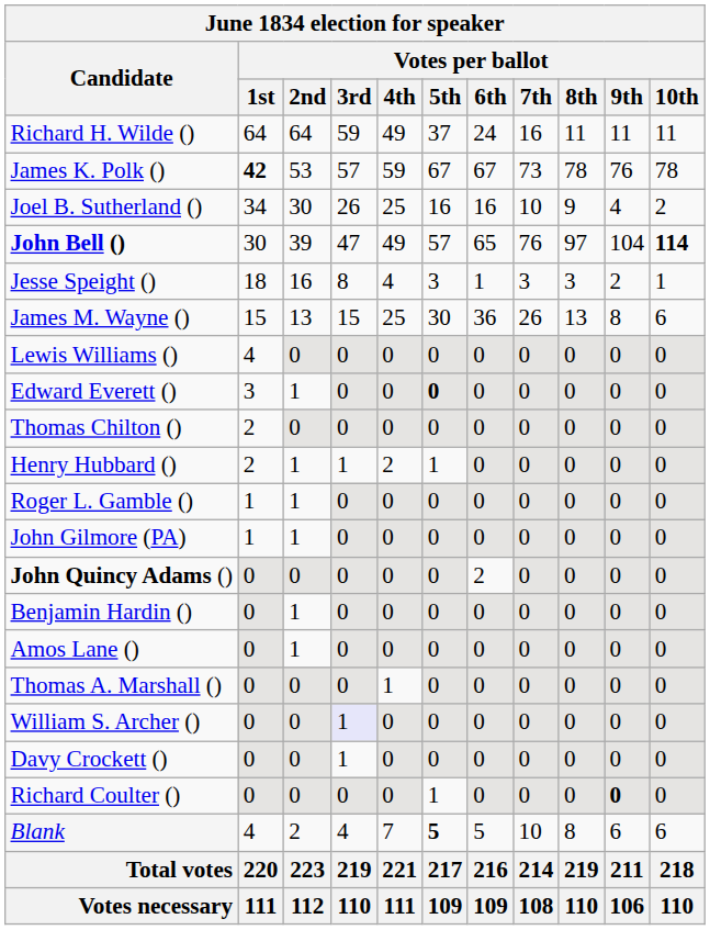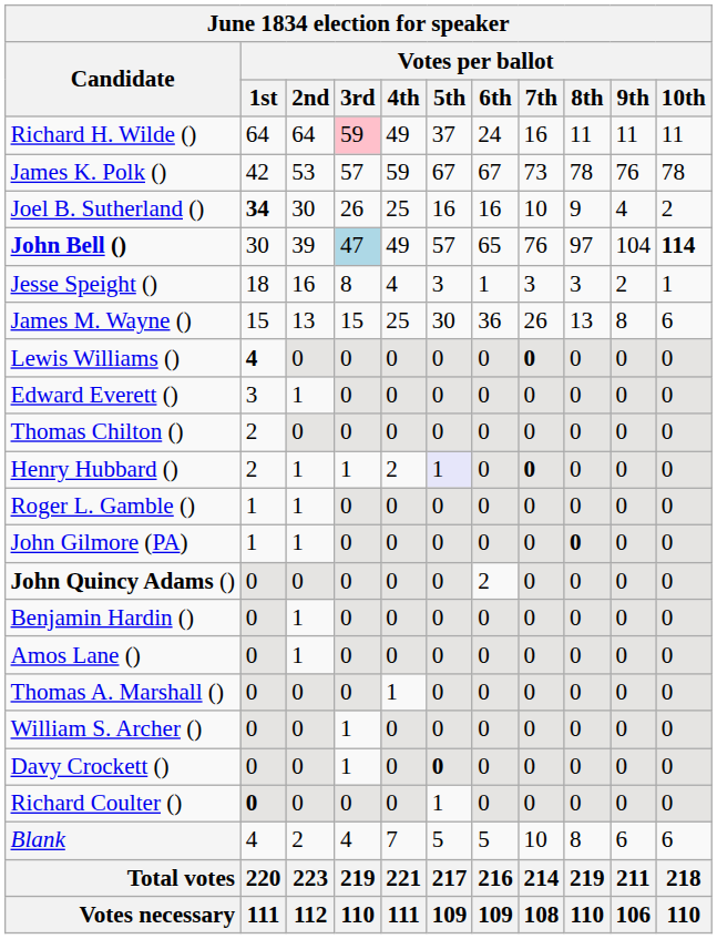Richard H. Wilde () | Votes per ballot / 3rd: no background -> pink background
James K. Polk () | Votes per ballot / 1st: bold -> normal
Joel B. Sutherland () | Votes per ballot / 1st: normal -> bold
John Bell () | Votes per ballot / 3rd: no background -> lightblue background
Lewis Williams () | Votes per ballot / 1st: normal -> bold
Lewis Williams () | Votes per ballot / 7th: normal -> bold
Edward Everett () | Votes per ballot / 5th: bold -> normal
Henry Hubbard () | Votes per ballot / 5th: no background -> lavender background
Henry Hubbard () | Votes per ballot / 7th: normal -> bold
John Gilmore (PA) | Votes per ballot / 8th: normal -> bold
William S. Archer () | Votes per ballot / 3rd: lavender background -> no background
Davy Crockett () | Votes per ballot / 5th: normal -> bold
Richard Coulter () | Votes per ballot / 1st: normal -> bold
Richard Coulter () | Votes per ballot / 9th: bold -> normal
Blank | Votes per ballot / 5th: bold -> normal
